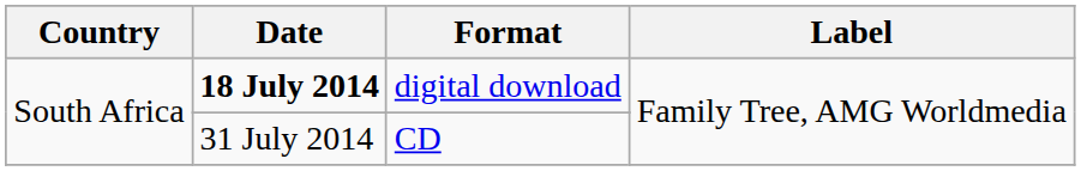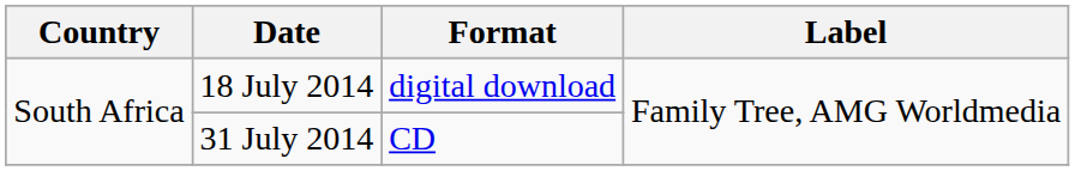18 July 2014 | Date: bold -> normal
